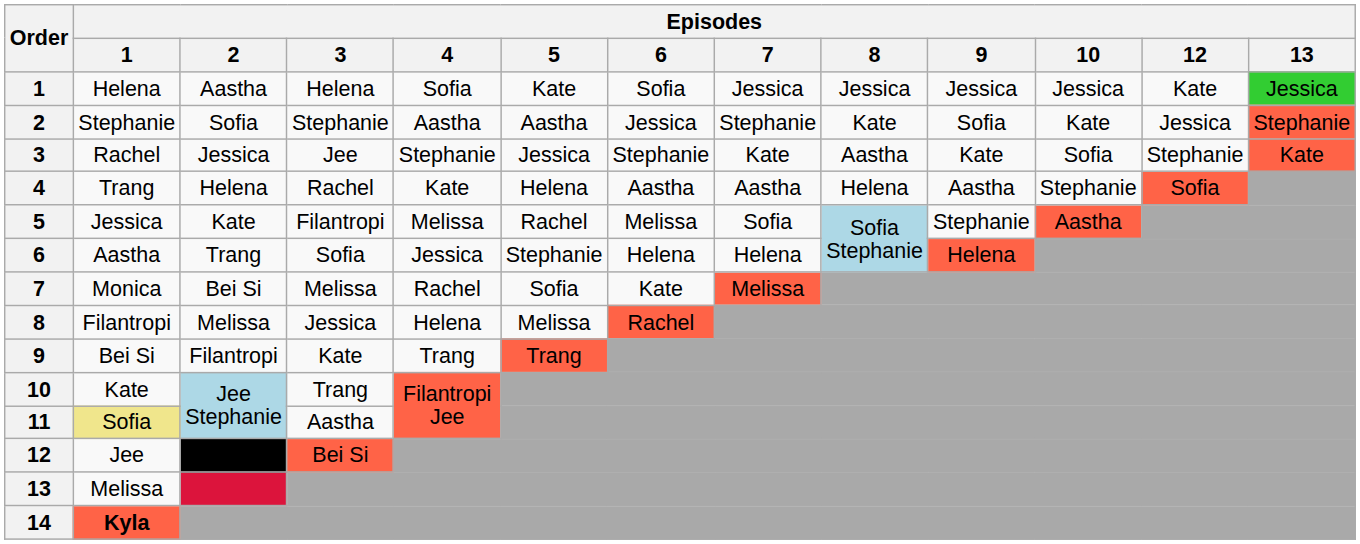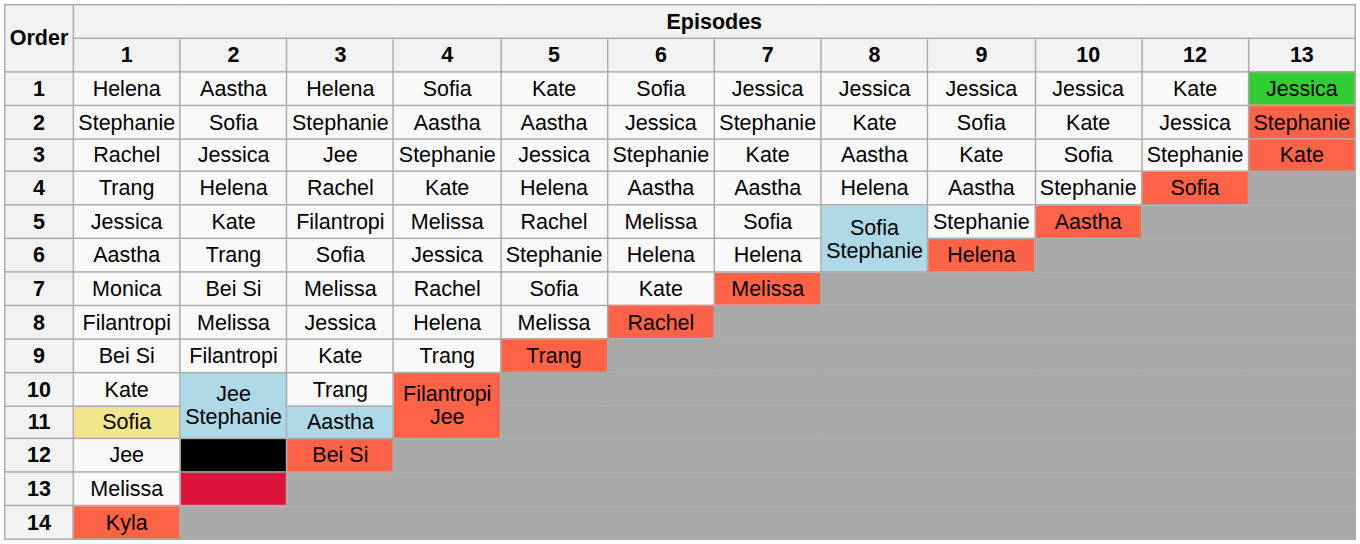11 | Episodes / 3: no background -> lightblue background
14 | Episodes / 1: bold -> normal
